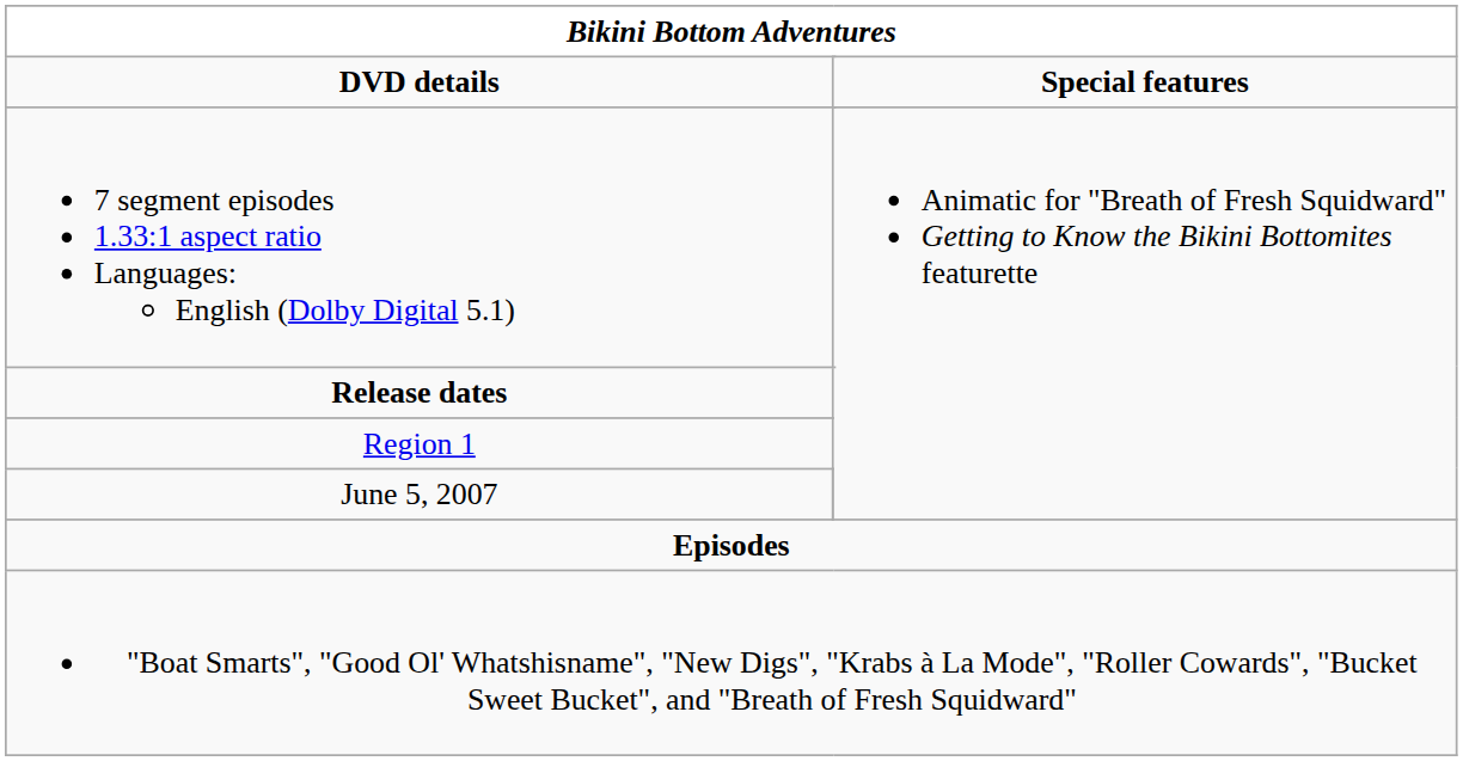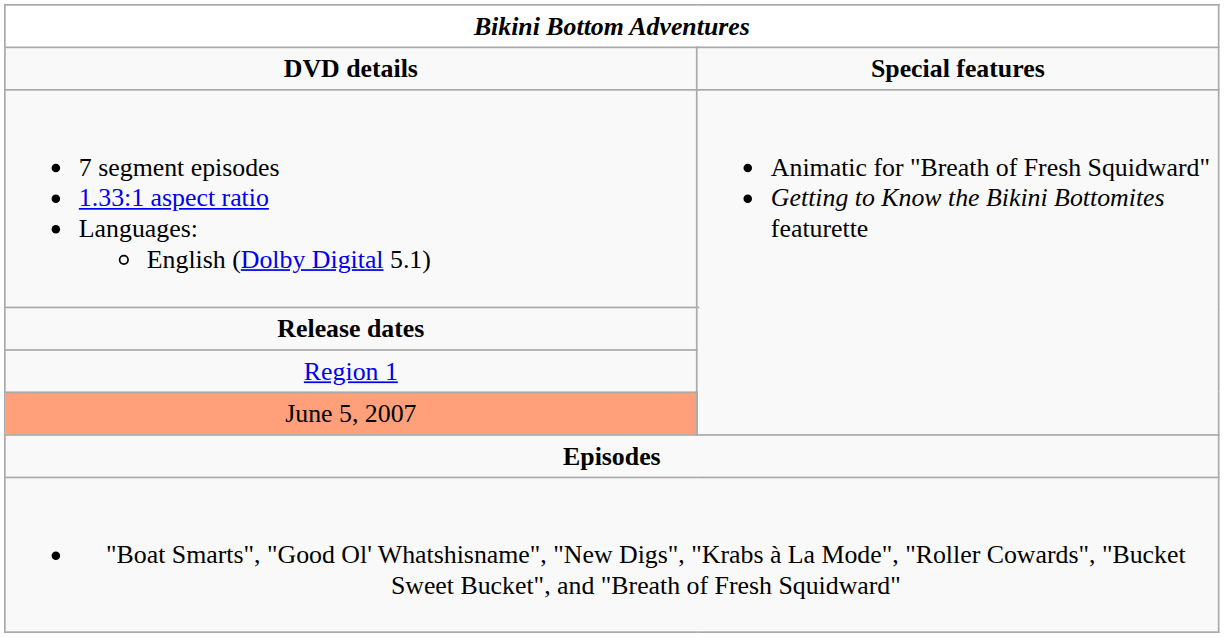June 5, 2007 | column 1: no background -> lightsalmon background
